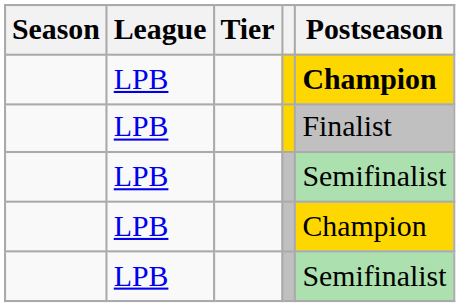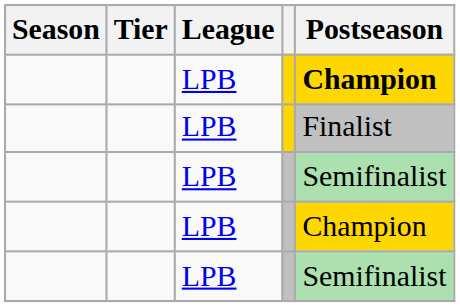columns swapped: Tier <-> League
